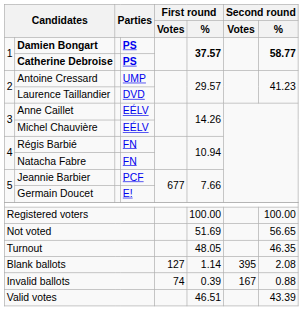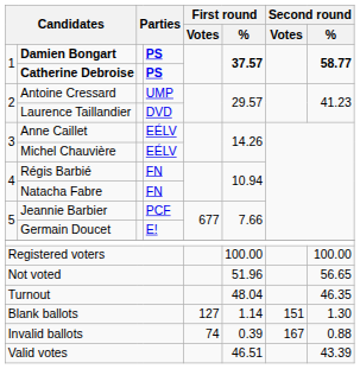Not voted | First round / %: 51.69 -> 51.96
Turnout | First round / %: 48.05 -> 48.04
Blank ballots | Second round / Votes: 395 -> 151
Blank ballots | Second round / %: 2.08 -> 1.30
